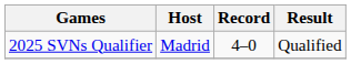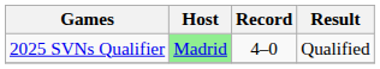2025 SVNs Qualifier | Host: no background -> lightgreen background
